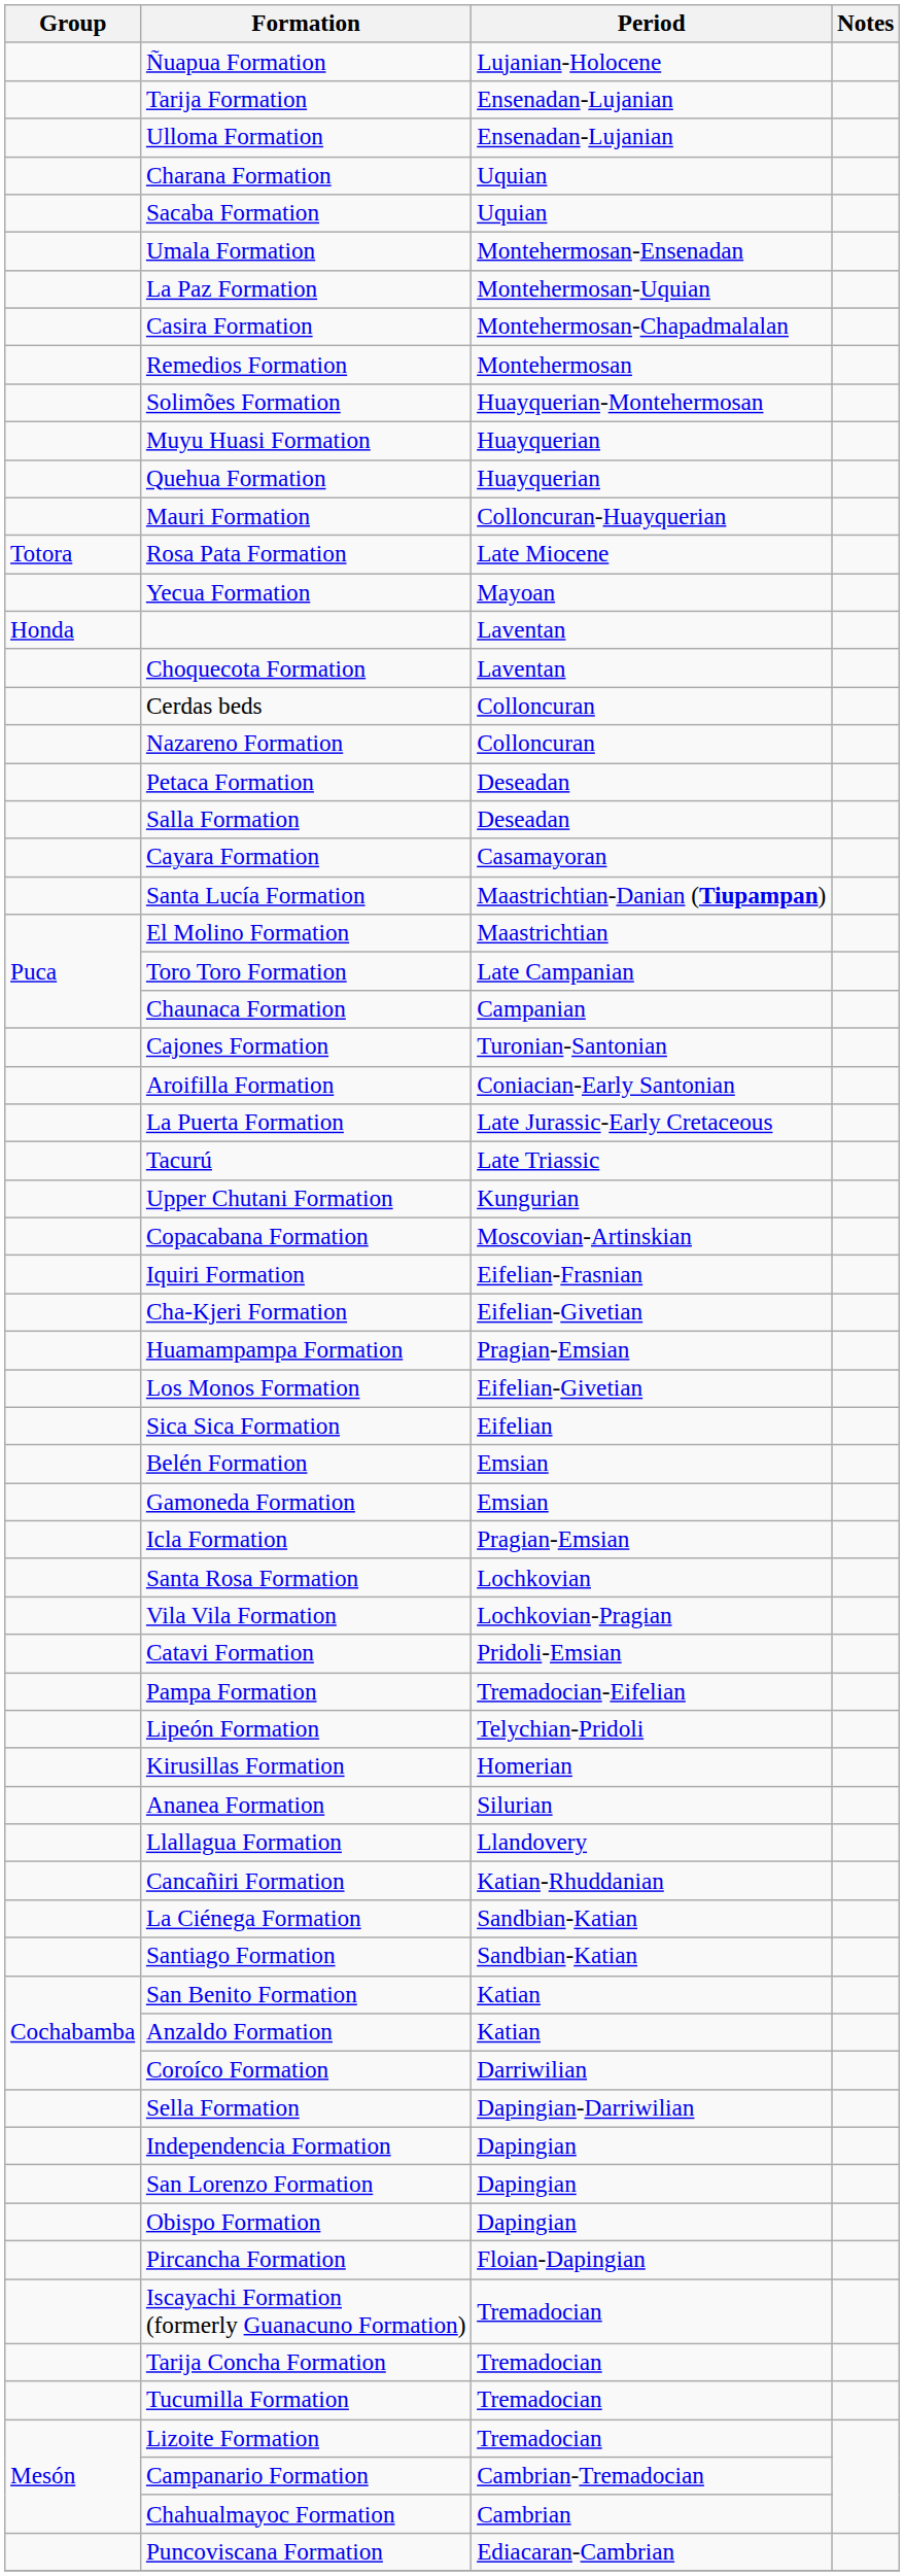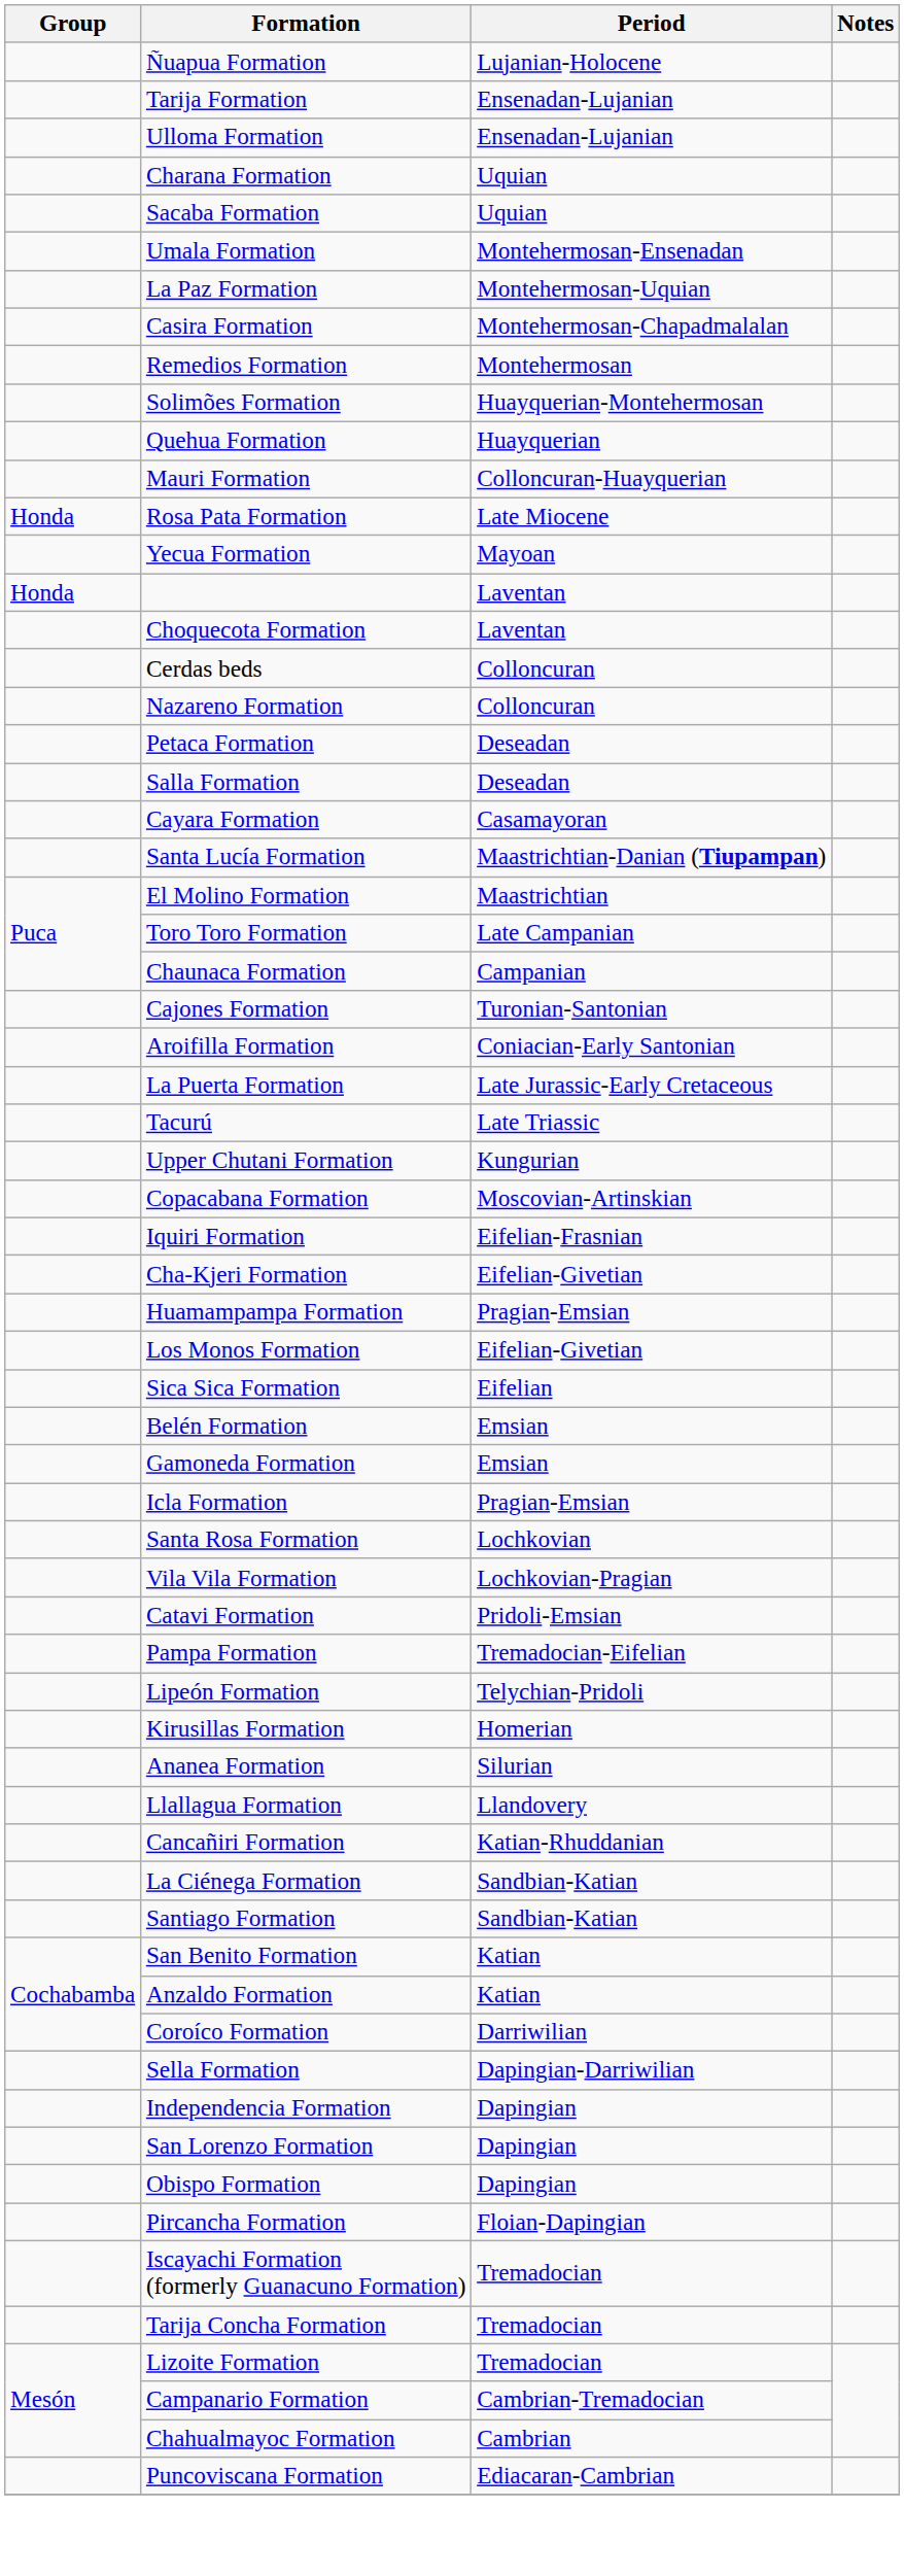- row: Muyu Huasi Formation | Huayquerian
Rosa Pata Formation | Group: Totora -> Honda
- row: Tucumilla Formation | Tremadocian
